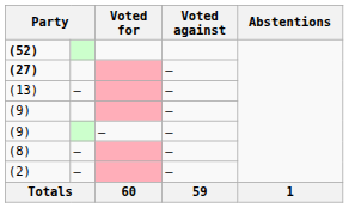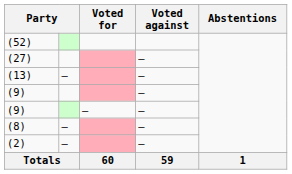(52) | column 1: bold -> normal
(27) | column 1: bold -> normal
